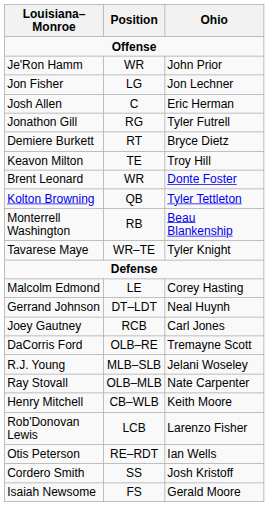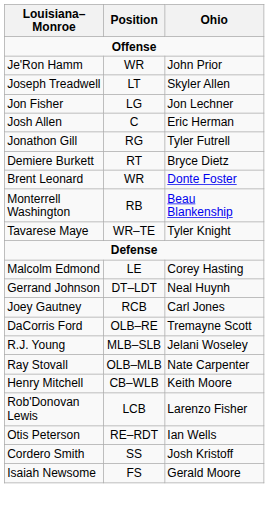+ row: Joseph Treadwell | LT | Skyler Allen
- row: Keavon Milton | TE | Troy Hill
- row: Kolton Browning | QB | Tyler Tettleton
